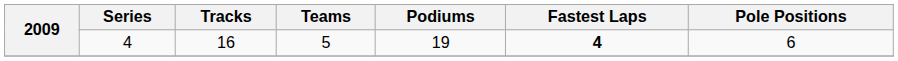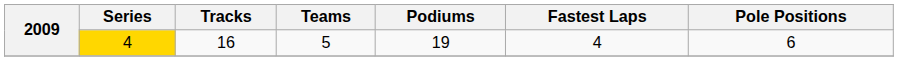row 2 | Series: no background -> gold background
row 2 | Fastest Laps: bold -> normal
